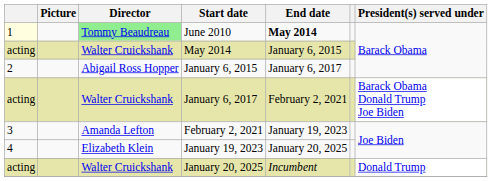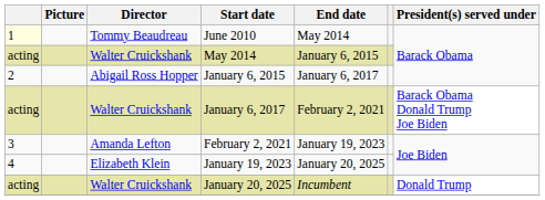June 2010 | Director: lightgreen background -> no background
June 2010 | End date: bold -> normal
